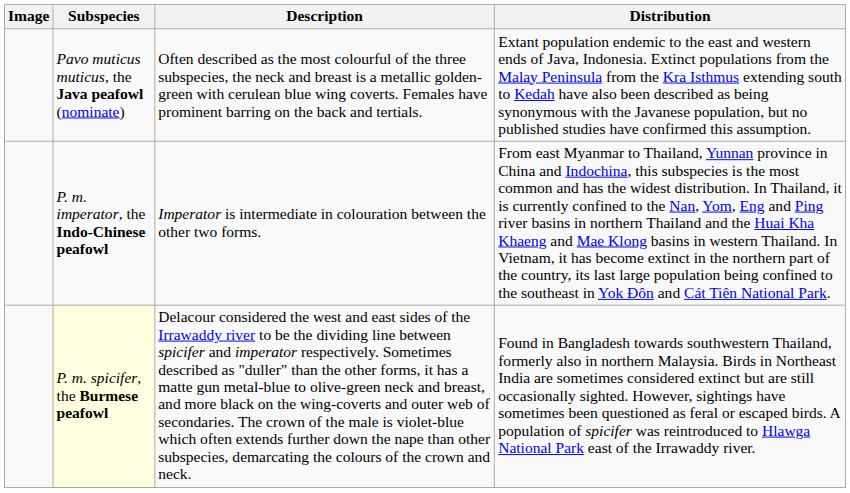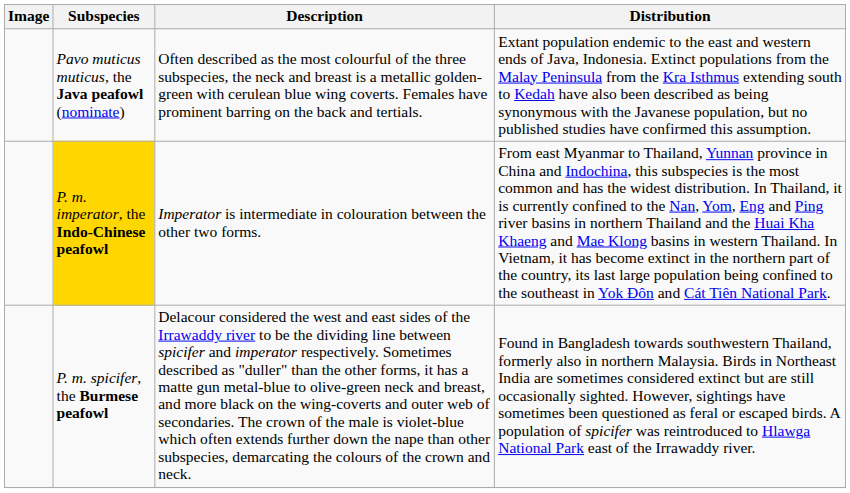P. m. imperator, the Indo-Chinese peafowl | Subspecies: no background -> gold background
P. m. spicifer, the Burmese peafowl | Subspecies: lightyellow background -> no background
